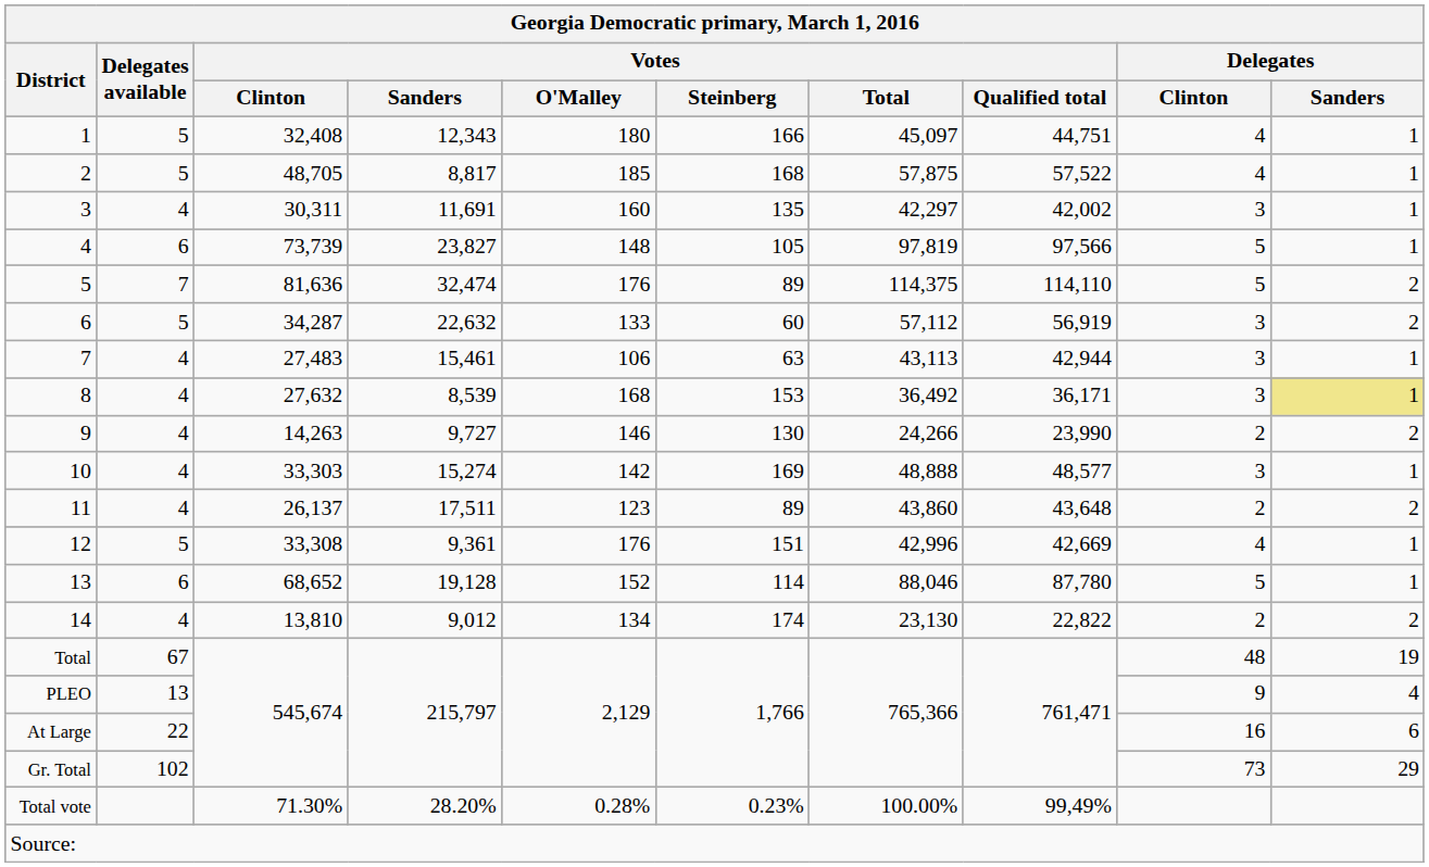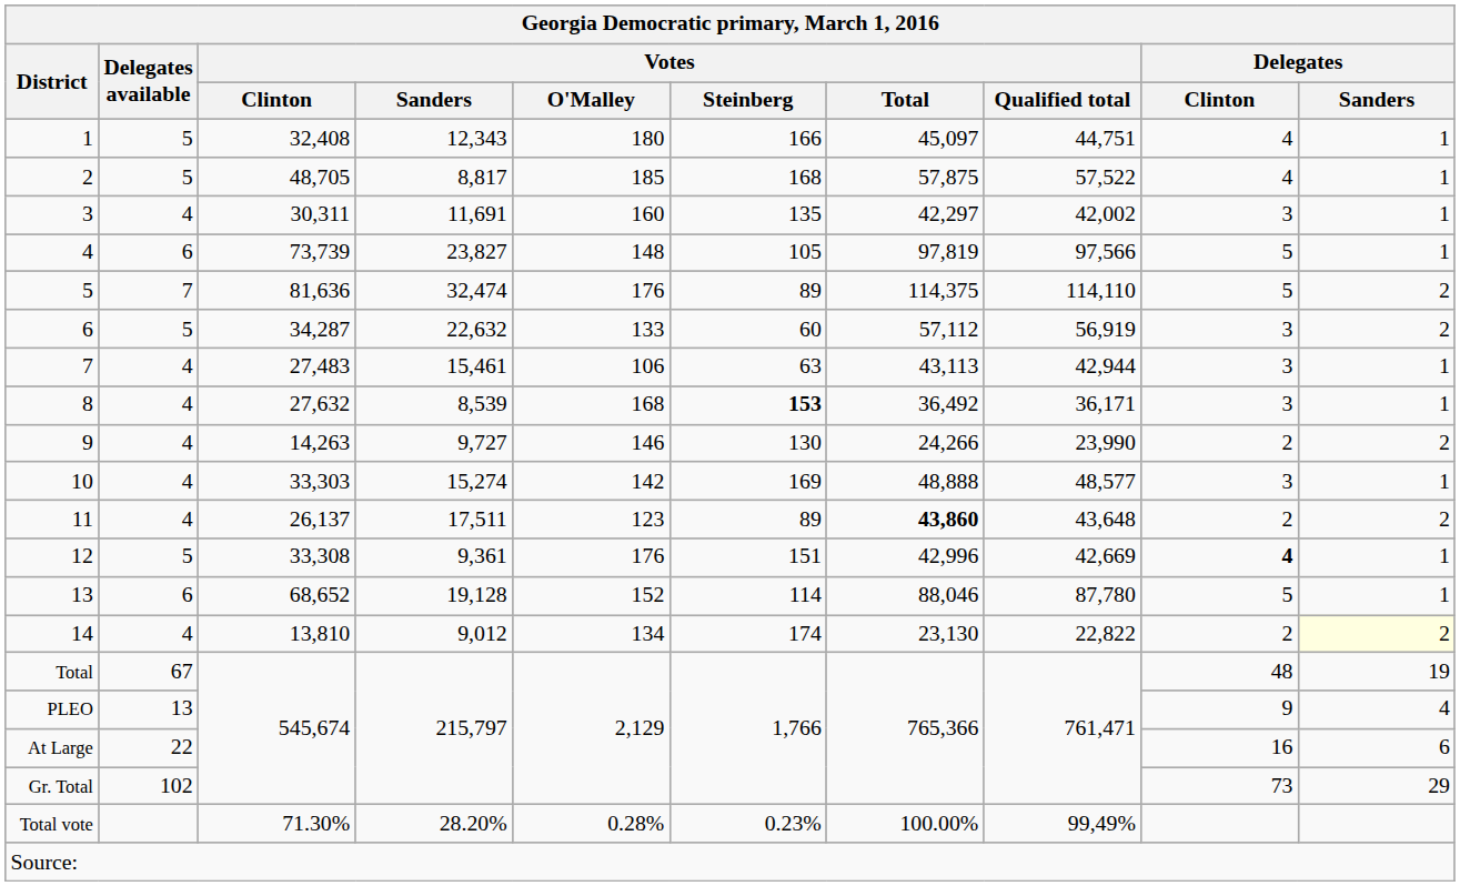8 | Votes / Steinberg: normal -> bold
8 | Delegates / Sanders: khaki background -> no background
11 | Votes / Total: normal -> bold
12 | Delegates / Clinton: normal -> bold
14 | Delegates / Sanders: no background -> lightyellow background
